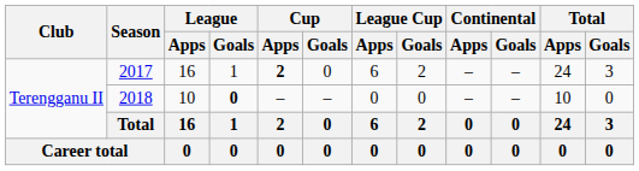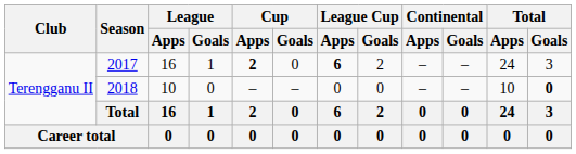2017 | League Cup / Apps: normal -> bold
2018 | League / Goals: bold -> normal
2018 | Total / Goals: normal -> bold
